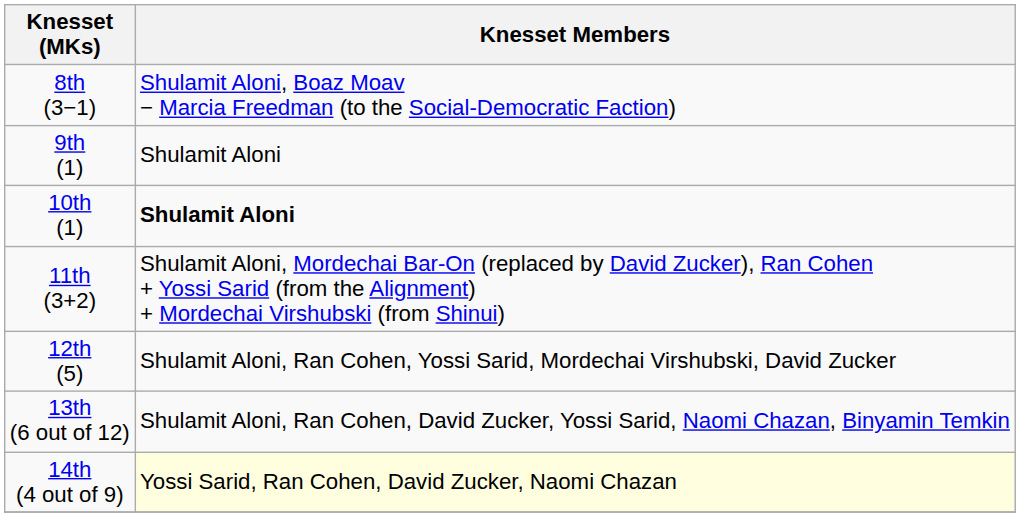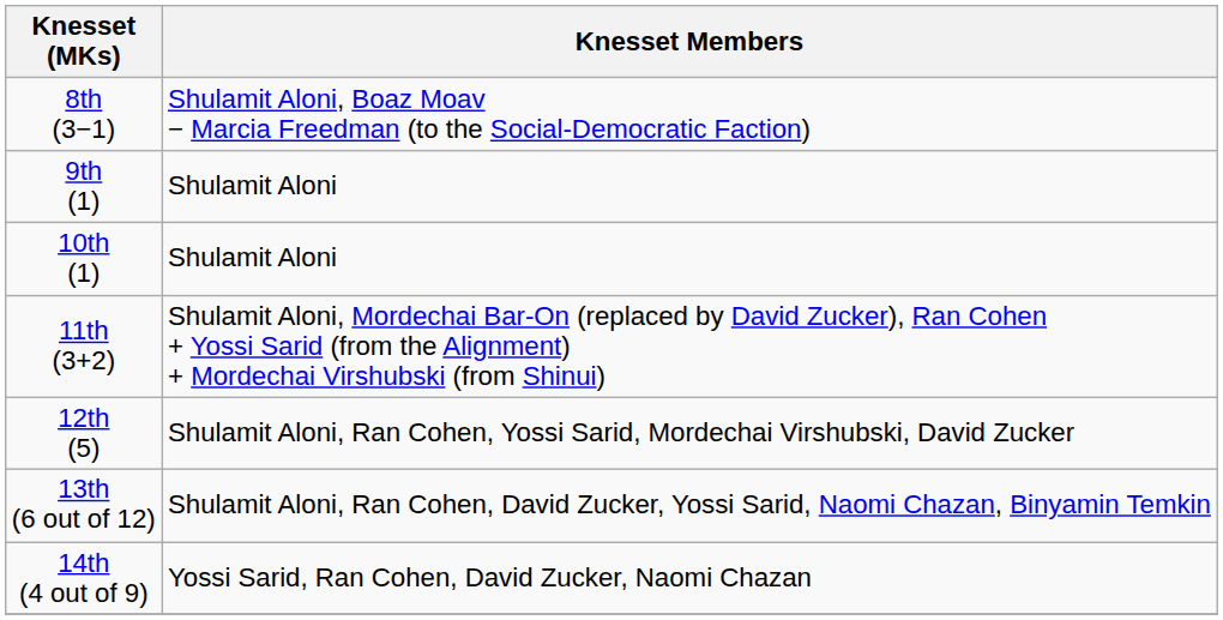10th (1) | Knesset Members: bold -> normal
14th (4 out of 9) | Knesset Members: lightyellow background -> no background
